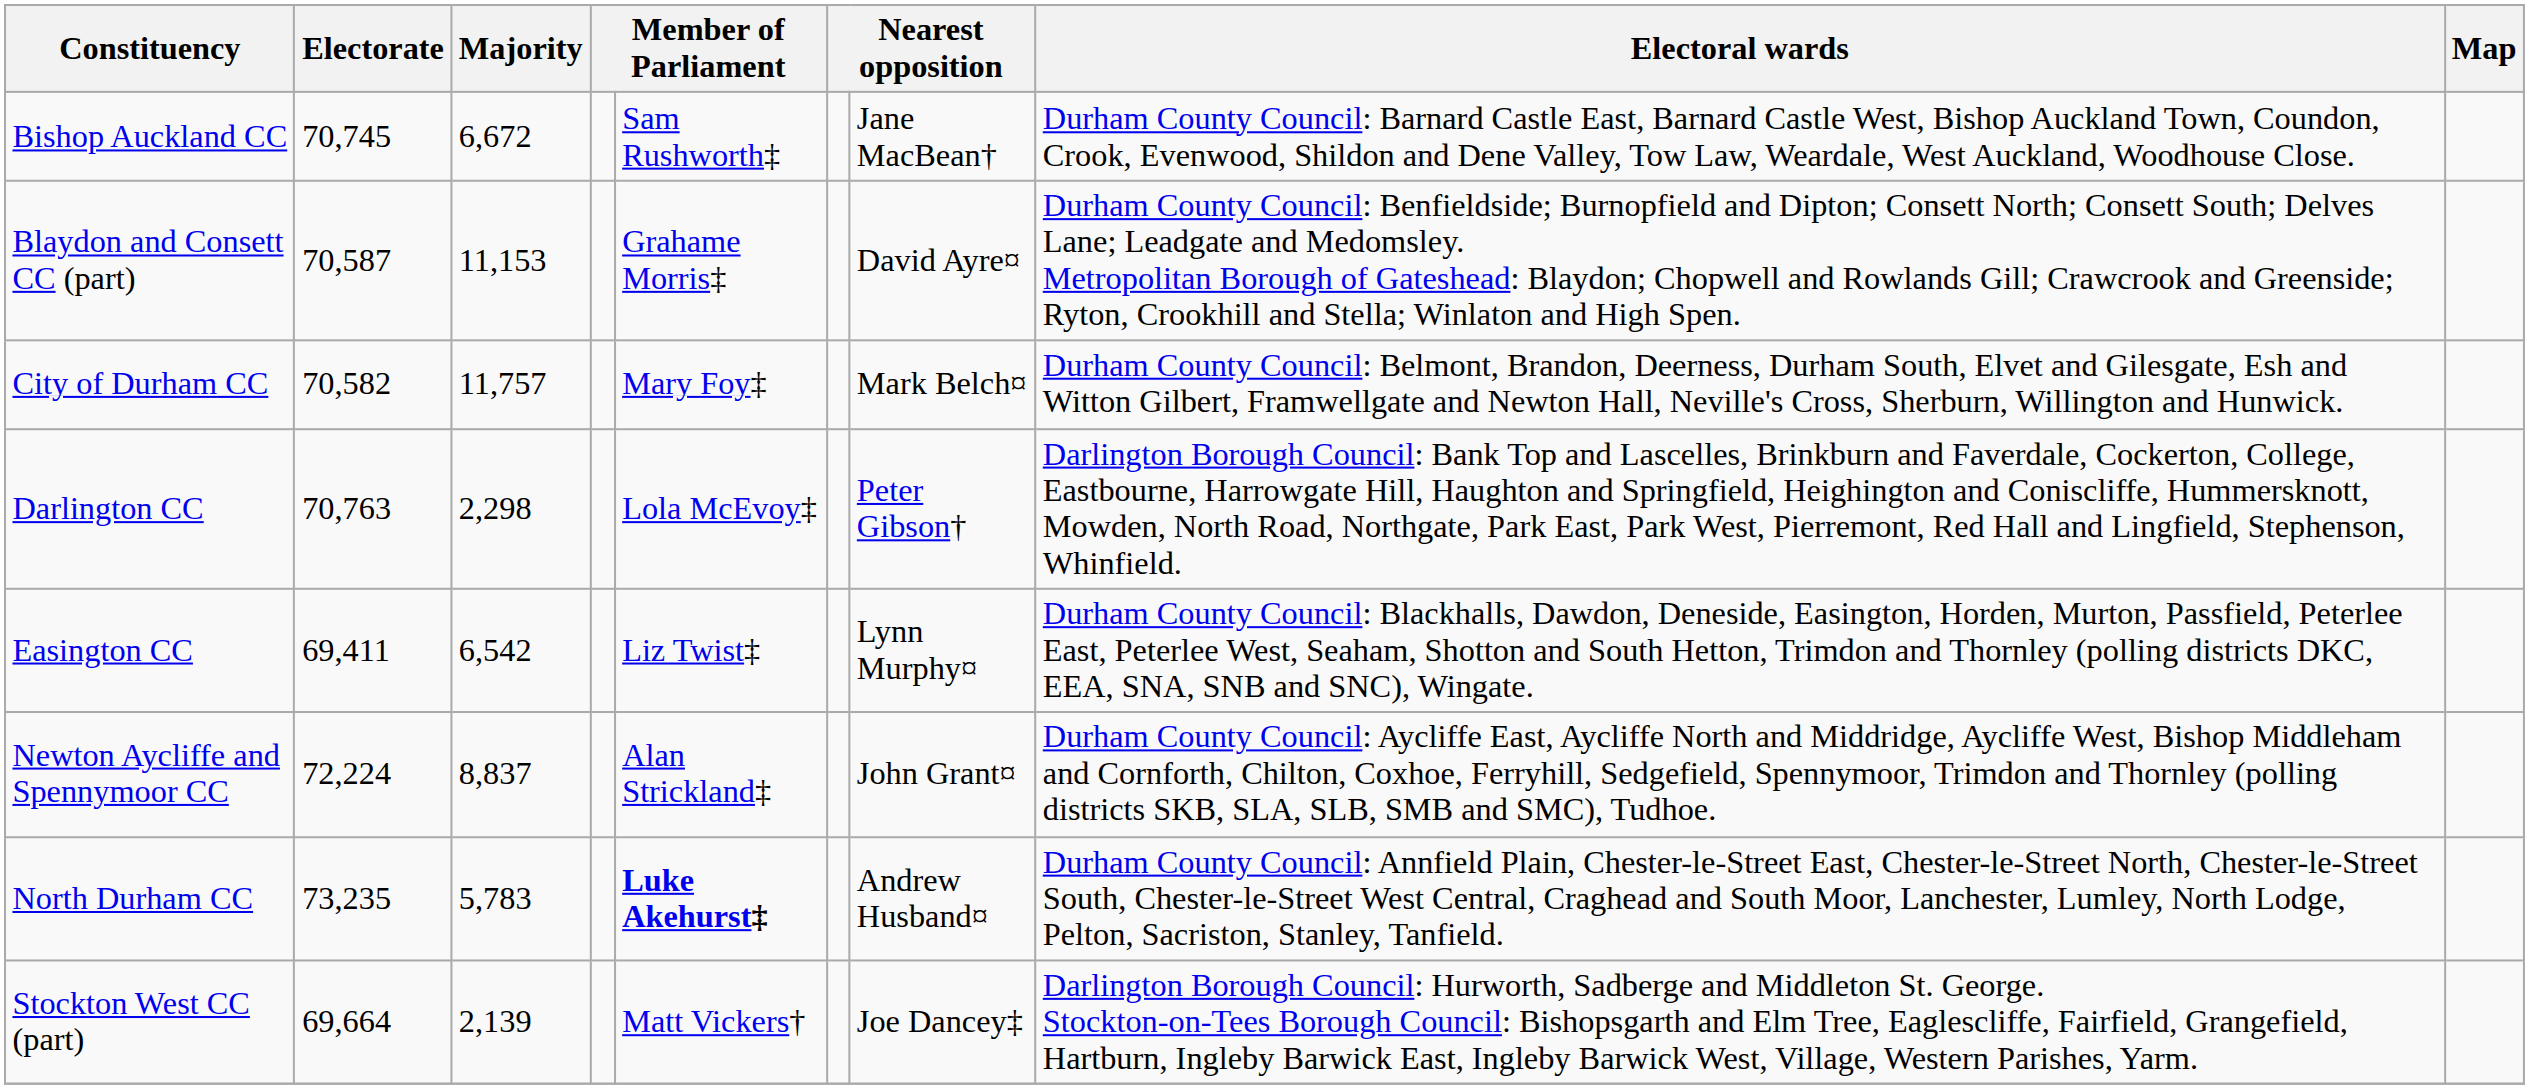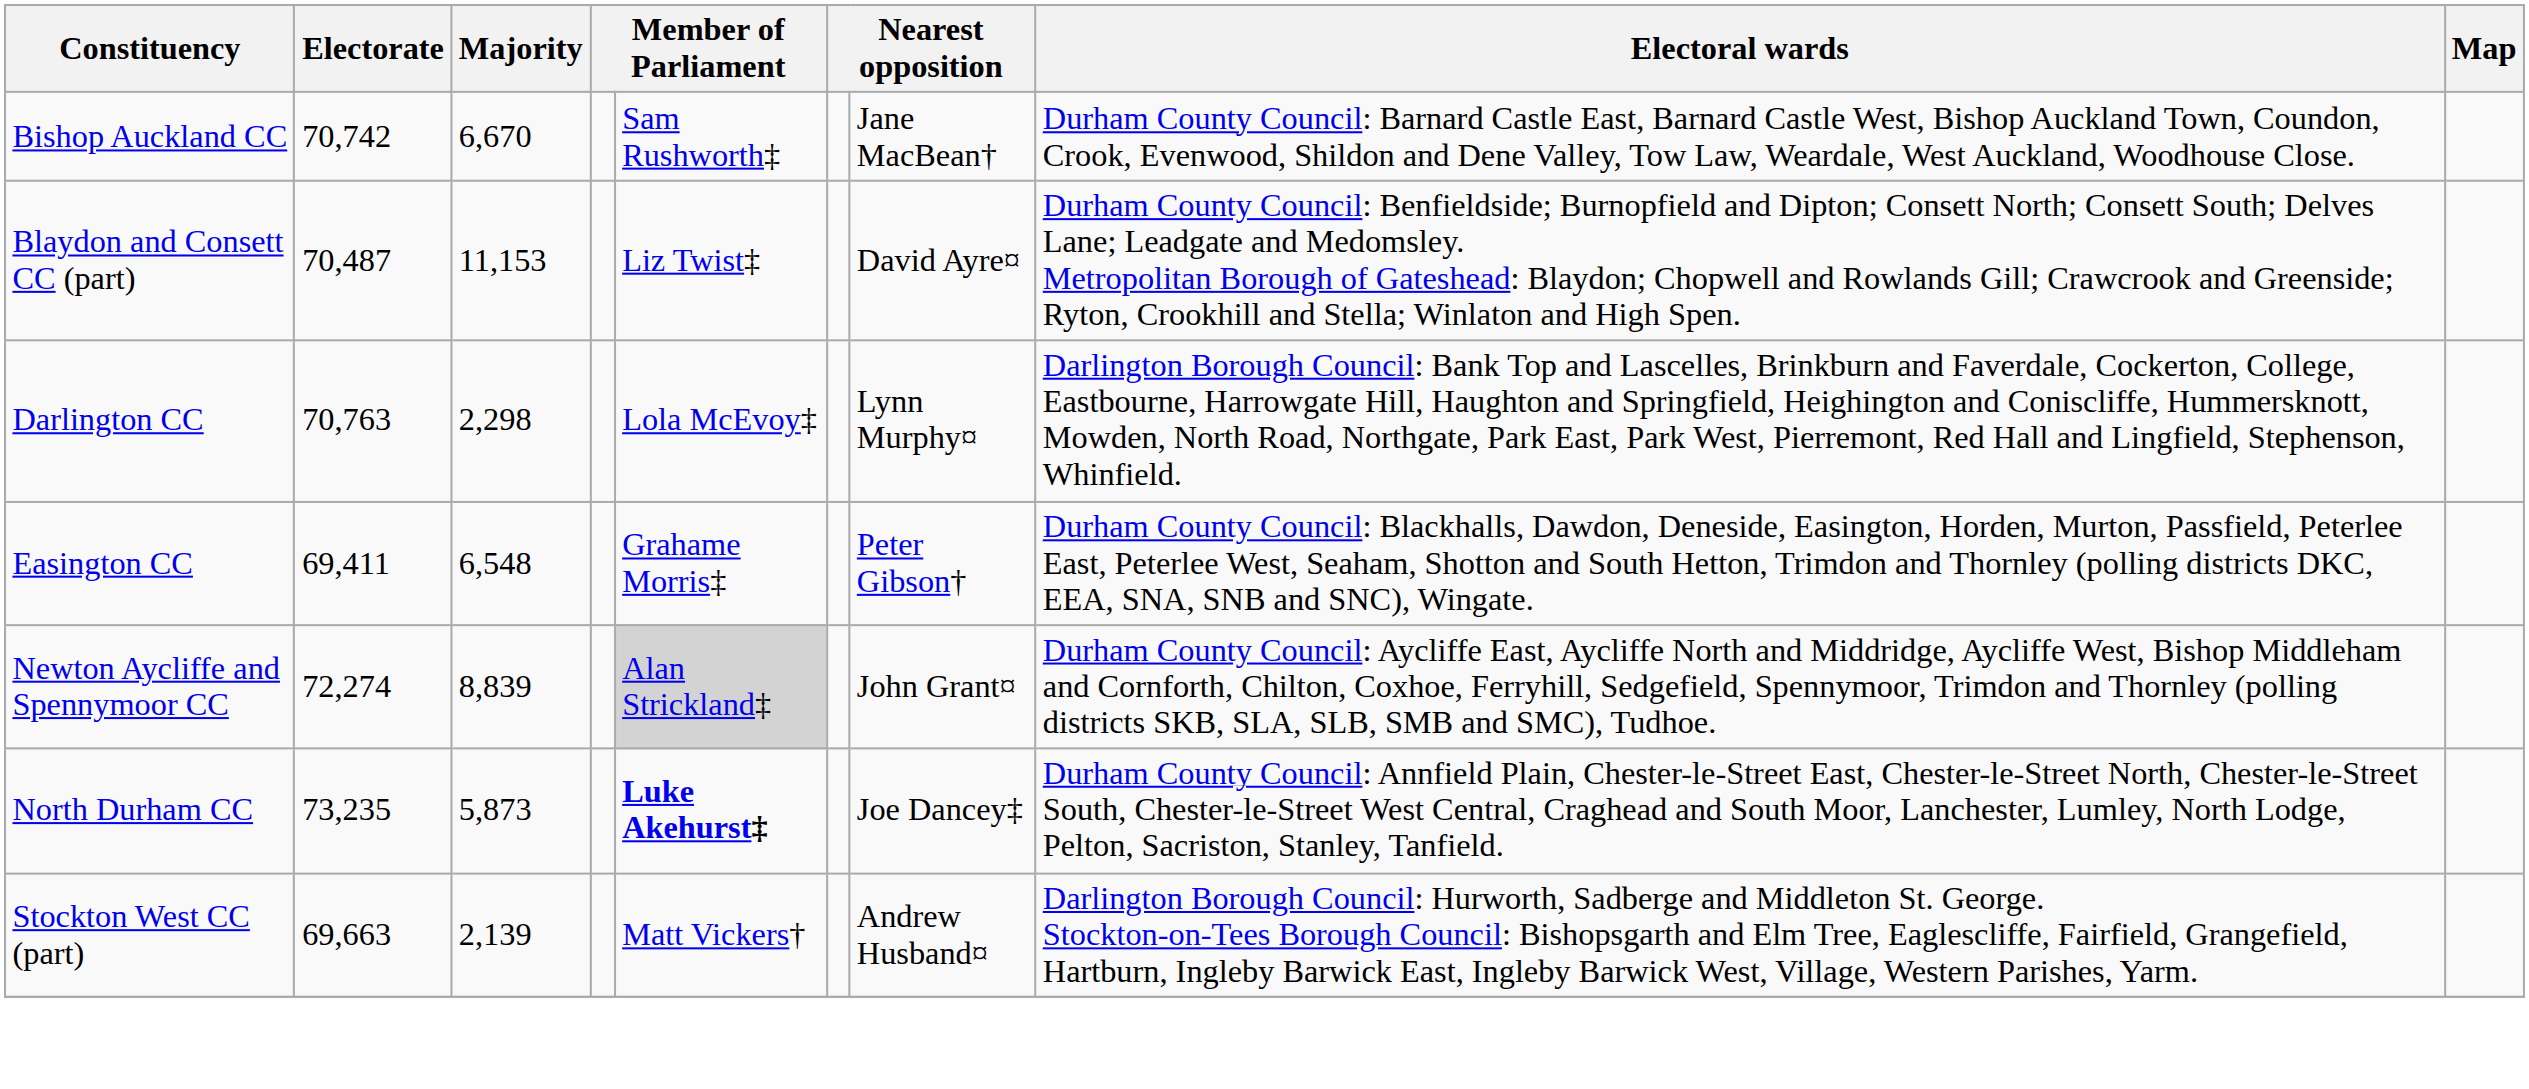Bishop Auckland CC | Electorate: 70,745 -> 70,742
Bishop Auckland CC | Majority: 6,672 -> 6,670
Blaydon and Consett CC (part) | Electorate: 70,587 -> 70,487
Blaydon and Consett CC (part) | column 5: Grahame Morris‡ -> Liz Twist‡
- row: City of Durham CC | 70,582 | 11,757 | Mary Foy‡ | Mark Belch¤ | Durham County Council: Belmont, Brandon, Deerness, Durham South, Elvet and Gilesgate, Esh and Witton Gilbert, Framwellgate and Newton Hall, Neville's Cross, Sherburn, Willington and Hunwick.
Darlington CC | column 7: Peter Gibson† -> Lynn Murphy¤
Easington CC | Majority: 6,542 -> 6,548
Easington CC | column 5: Liz Twist‡ -> Grahame Morris‡
Easington CC | column 7: Lynn Murphy¤ -> Peter Gibson†
Newton Aycliffe and Spennymoor CC | Electorate: 72,224 -> 72,274
Newton Aycliffe and Spennymoor CC | Majority: 8,837 -> 8,839
Newton Aycliffe and Spennymoor CC | column 5: no background -> lightgrey background
North Durham CC | Majority: 5,783 -> 5,873
North Durham CC | column 7: Andrew Husband¤ -> Joe Dancey‡
Stockton West CC (part) | Electorate: 69,664 -> 69,663
Stockton West CC (part) | column 7: Joe Dancey‡ -> Andrew Husband¤
